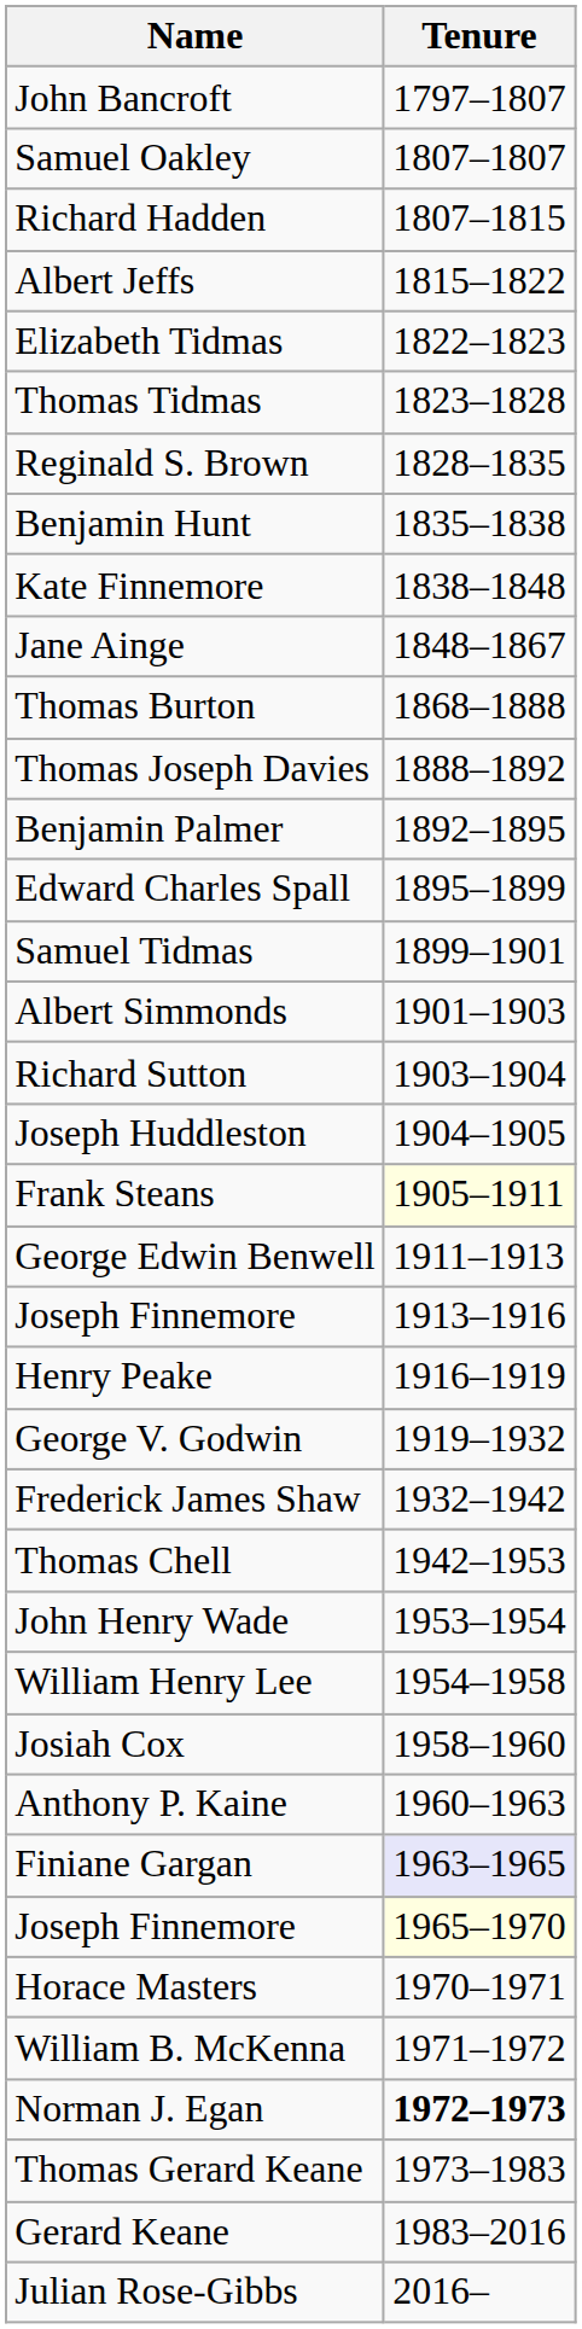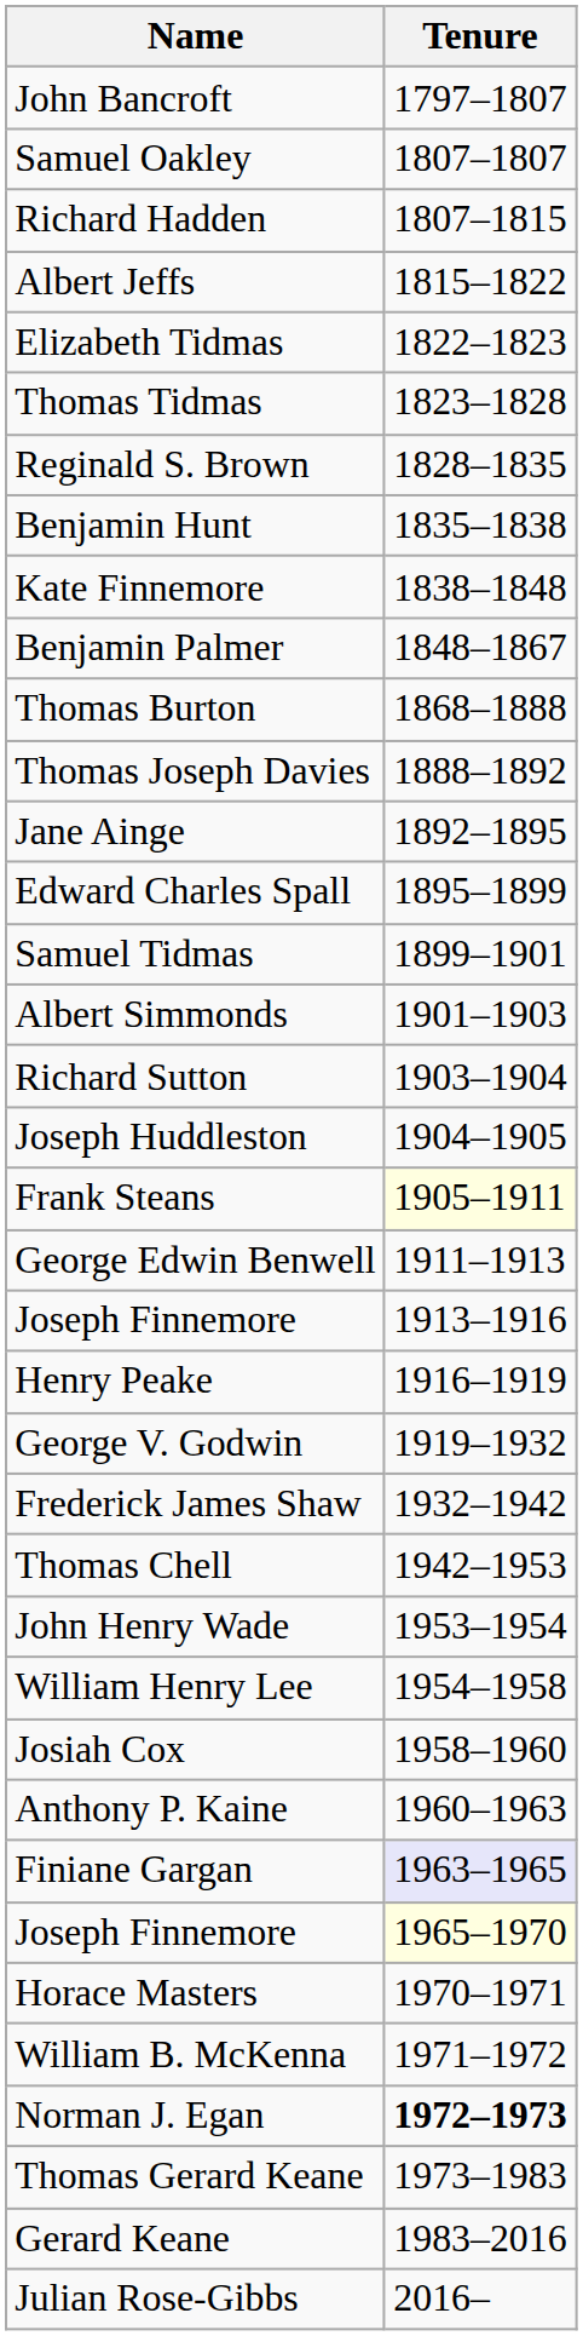row 11 | Name: Jane Ainge -> Benjamin Palmer
row 14 | Name: Benjamin Palmer -> Jane Ainge
